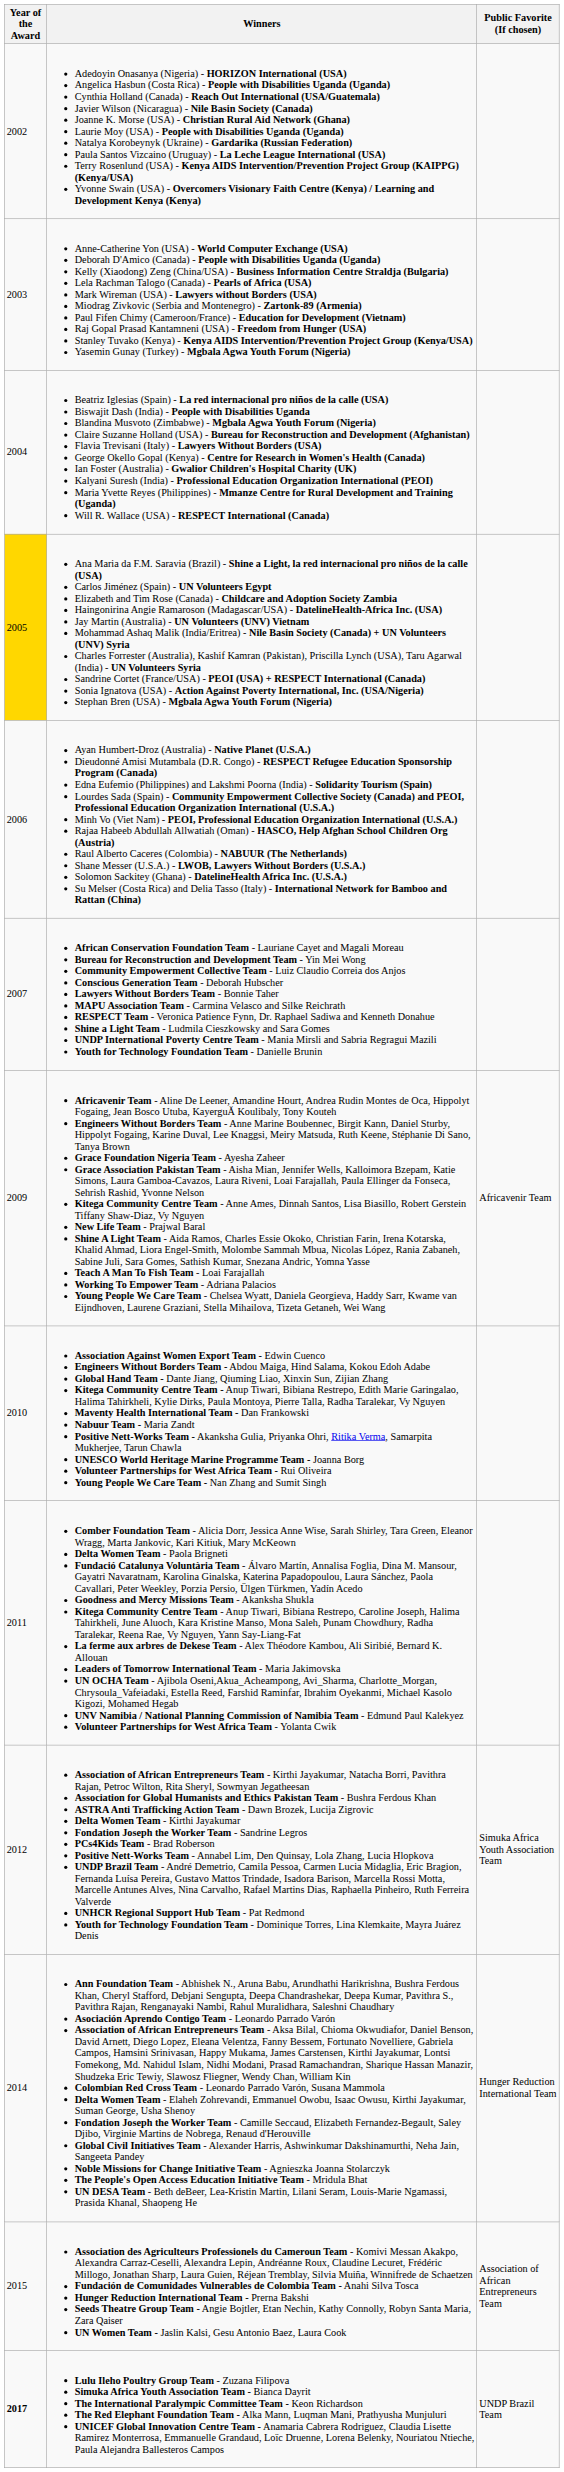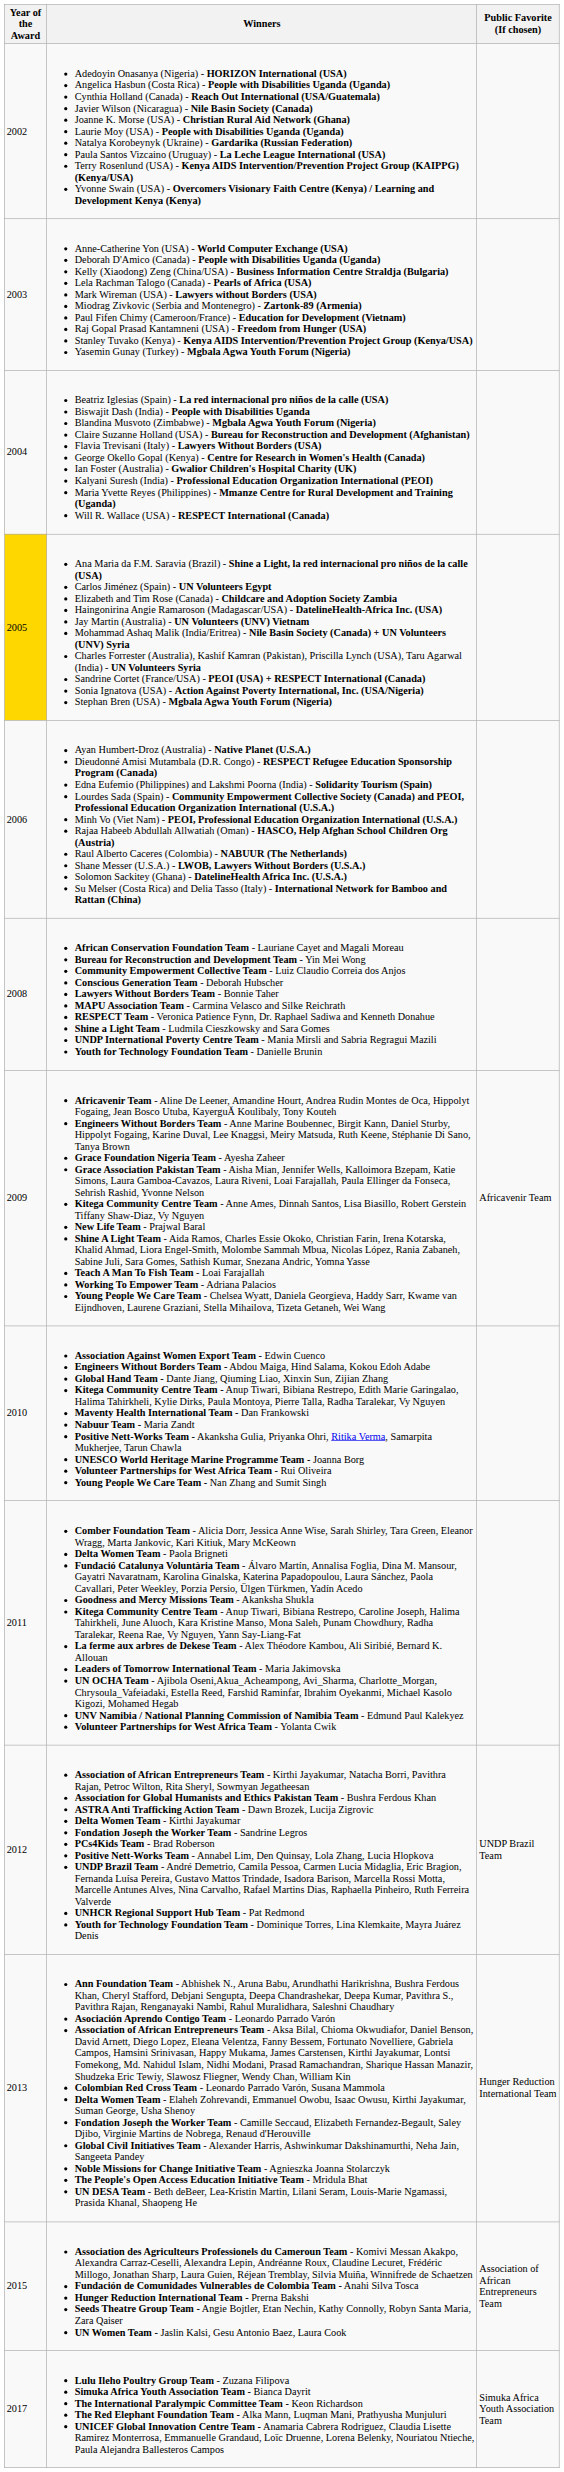row 7 | Year of the Award: 2007 -> 2008
row 11 | Public Favorite (If chosen): Simuka Africa Youth Association Team -> UNDP Brazil Team
row 12 | Year of the Award: 2014 -> 2013
row 14 | Year of the Award: bold -> normal
row 14 | Public Favorite (If chosen): UNDP Brazil Team -> Simuka Africa Youth Association Team
